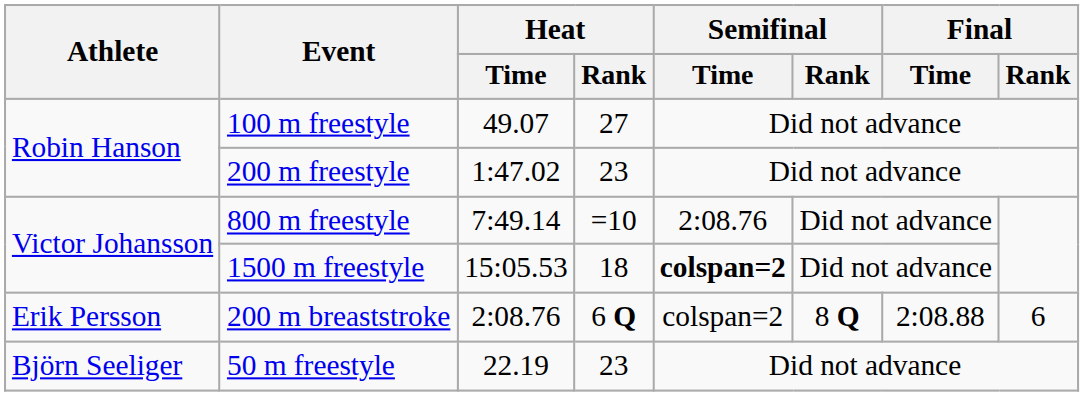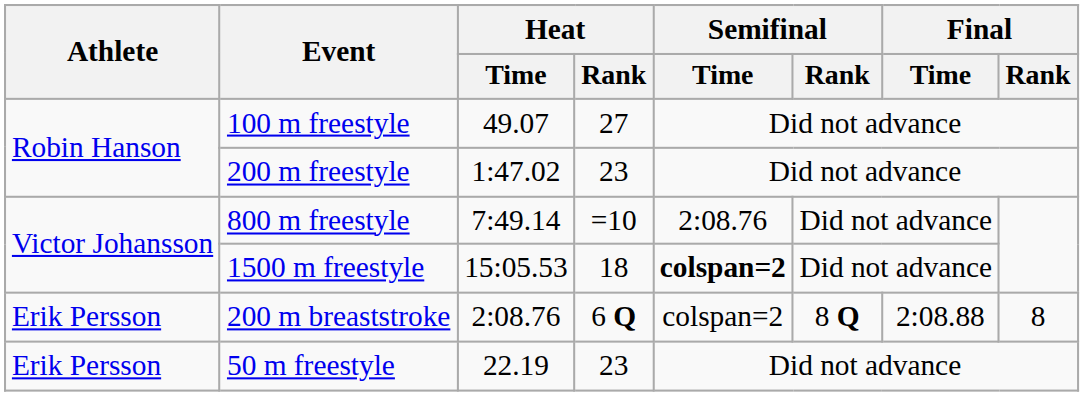200 m breaststroke | Final / Rank: 6 -> 8
50 m freestyle | Athlete: Björn Seeliger -> Erik Persson
